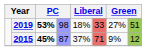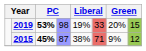2019 | column 5: 18% -> 19%
2019 | column 7: 27% -> 20%
2019 | column 8: 51 -> 15
2015 | column 5: 37% -> 38%
